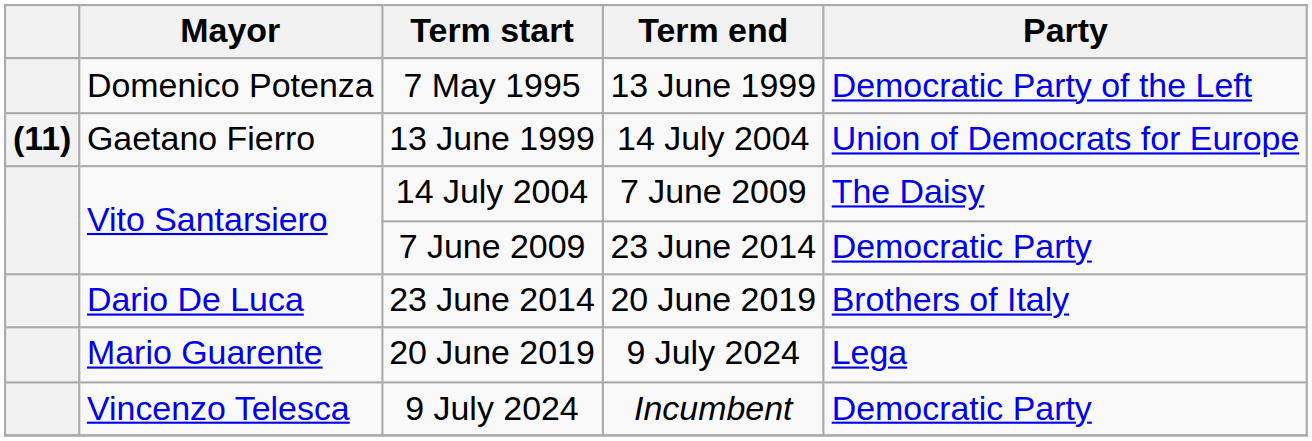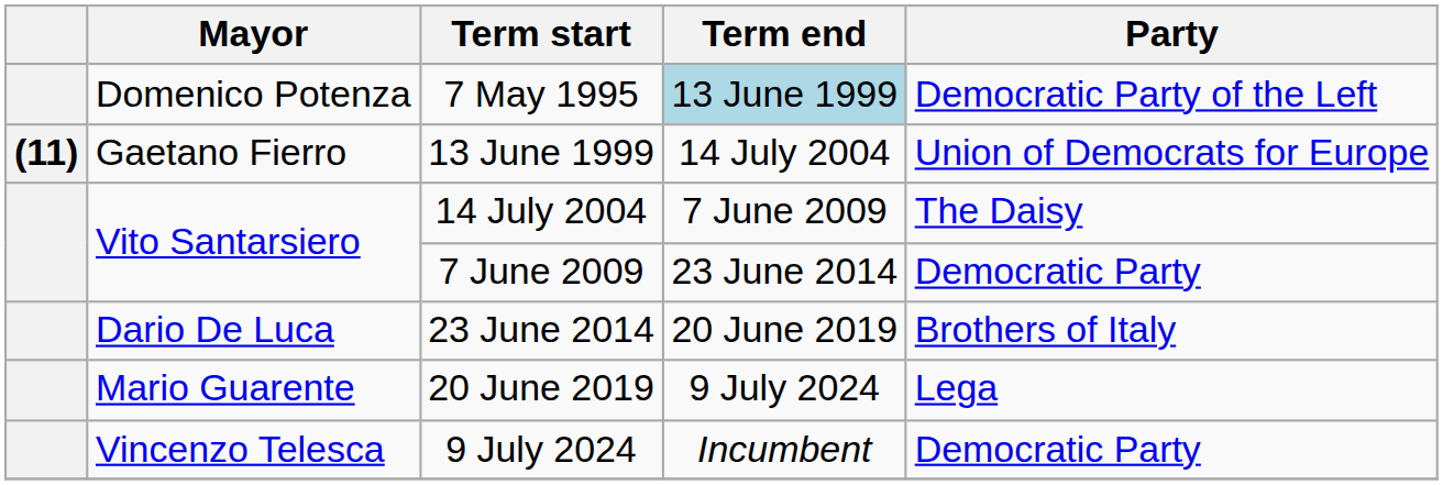7 May 1995 | Term end: no background -> lightblue background
